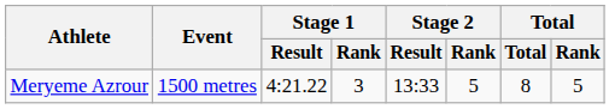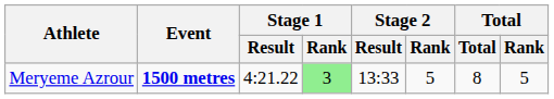Meryeme Azrour | Event: normal -> bold
Meryeme Azrour | Stage 1 / Rank: no background -> lightgreen background
